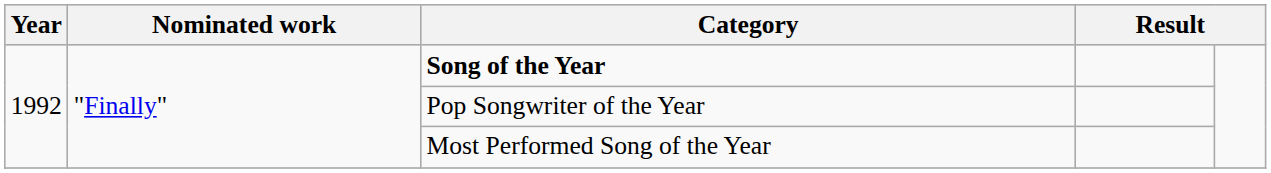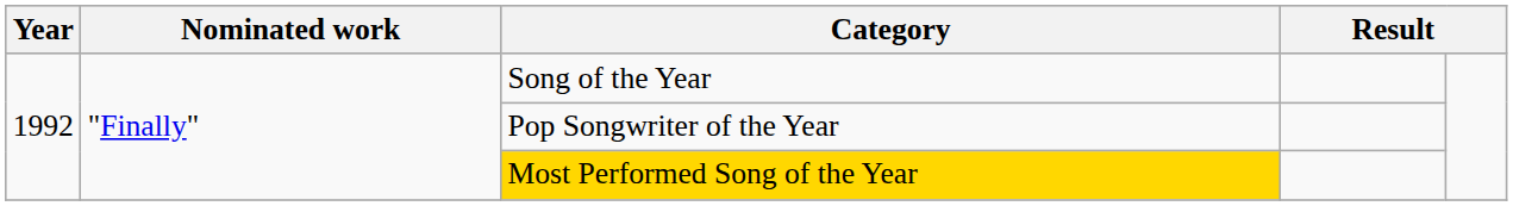Song of the Year | Category: bold -> normal
Most Performed Song of the Year | Category: no background -> gold background
